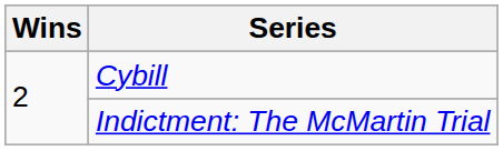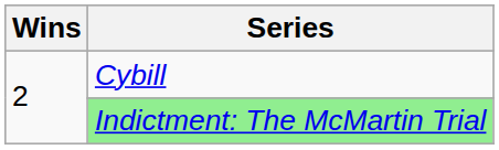Indictment: The McMartin Trial | Series: no background -> lightgreen background
